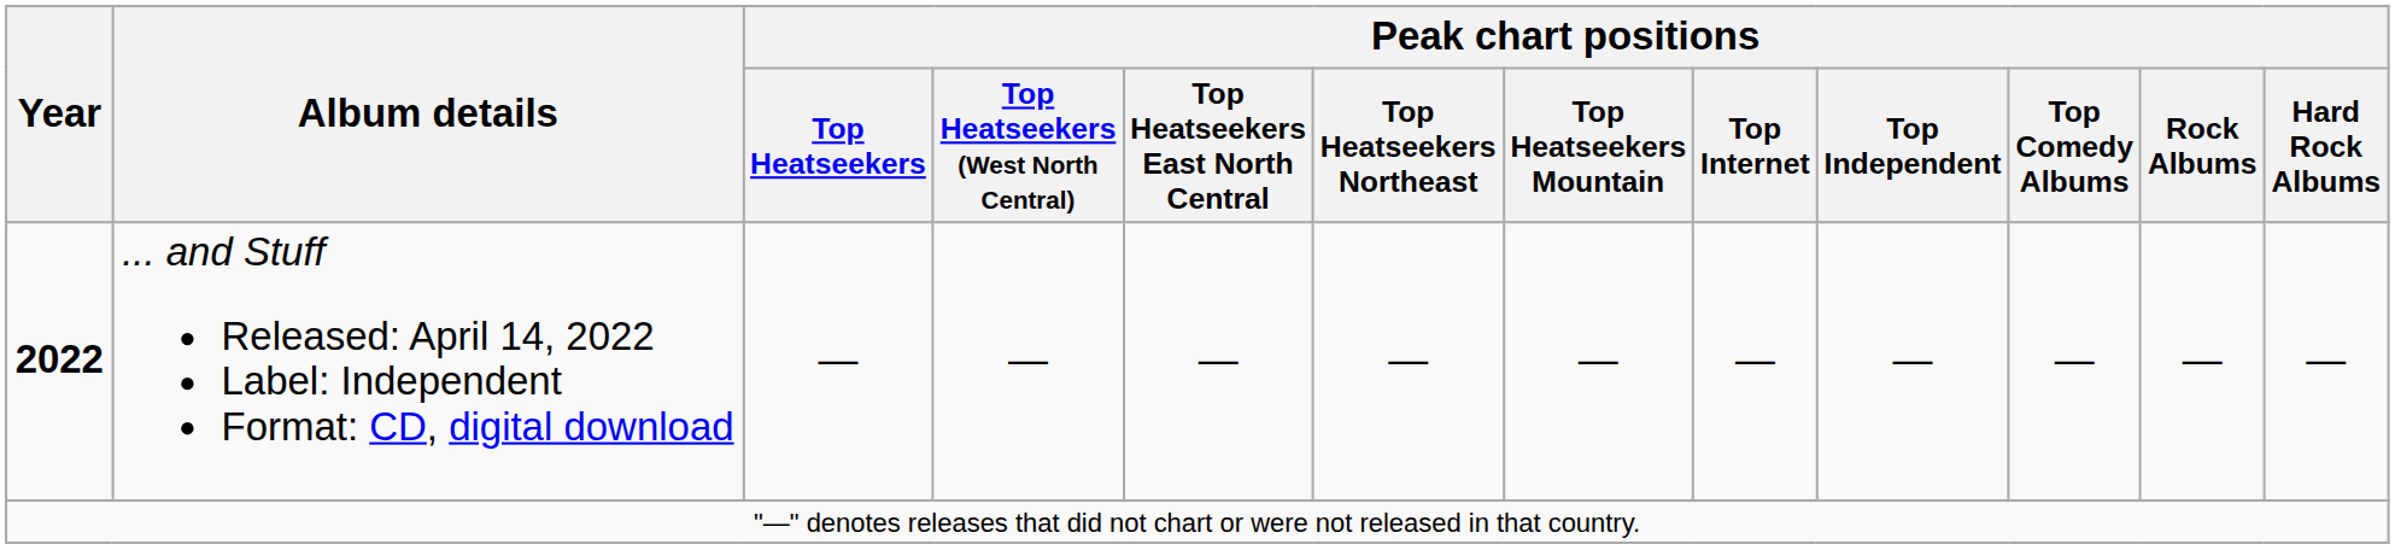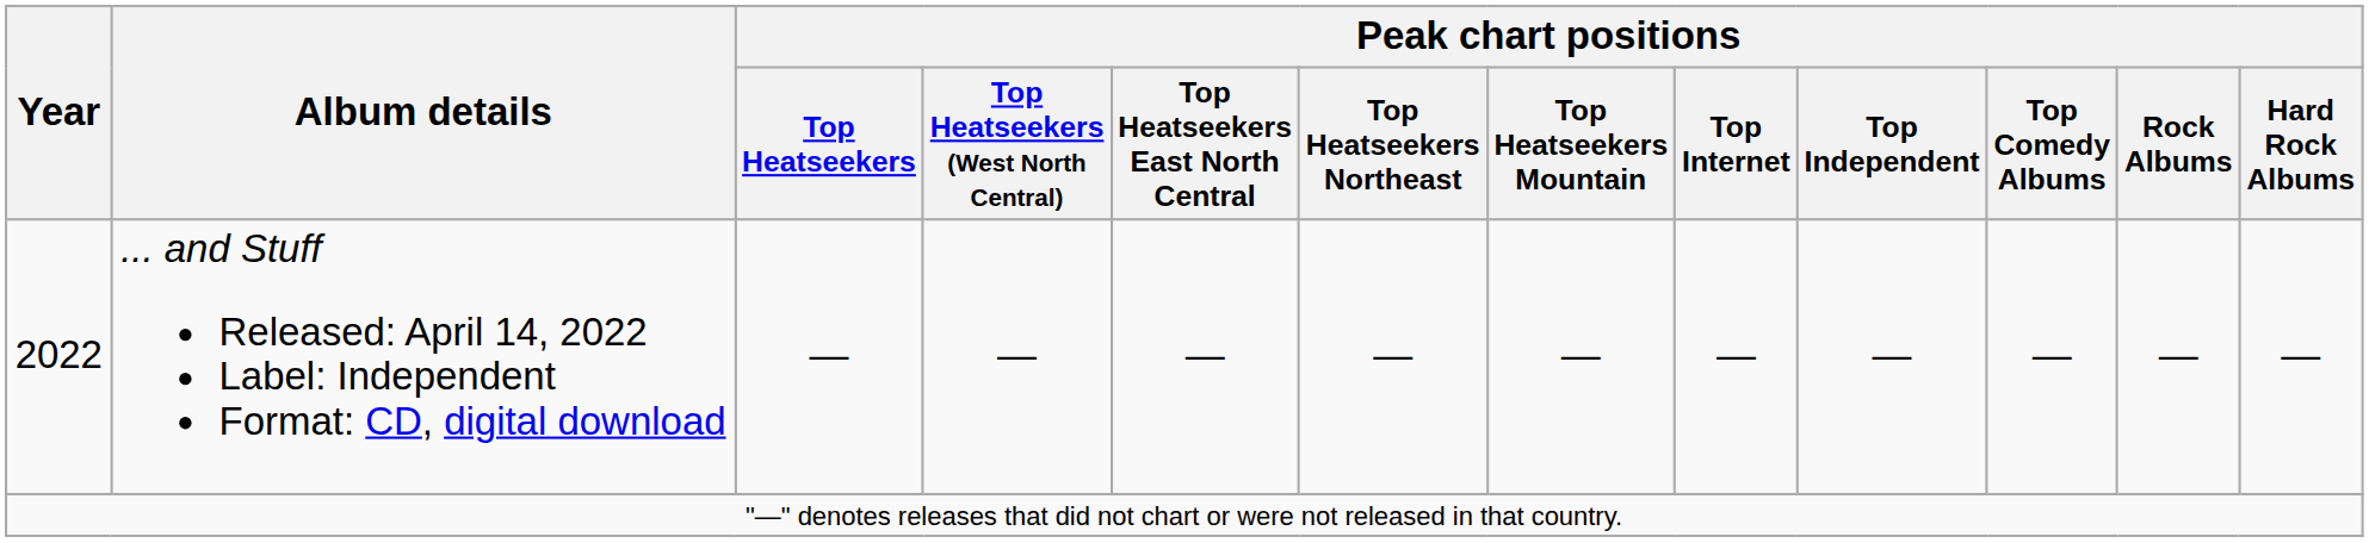2022 | Year: bold -> normal
